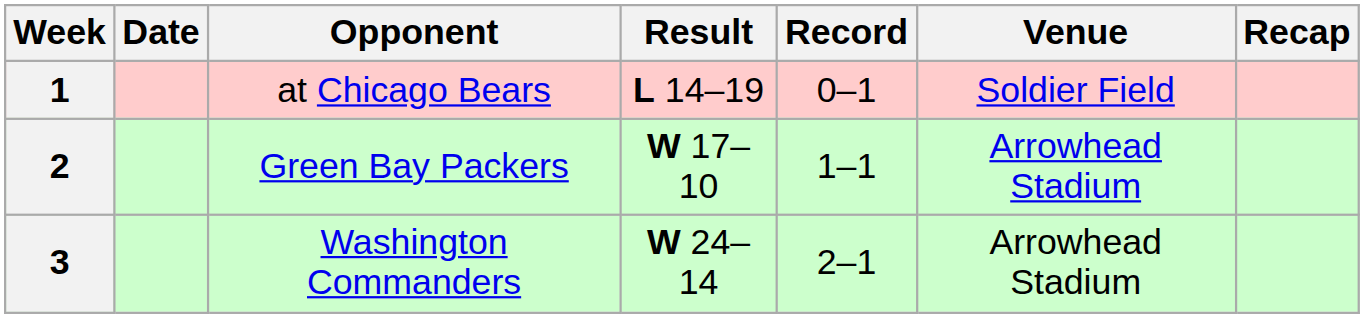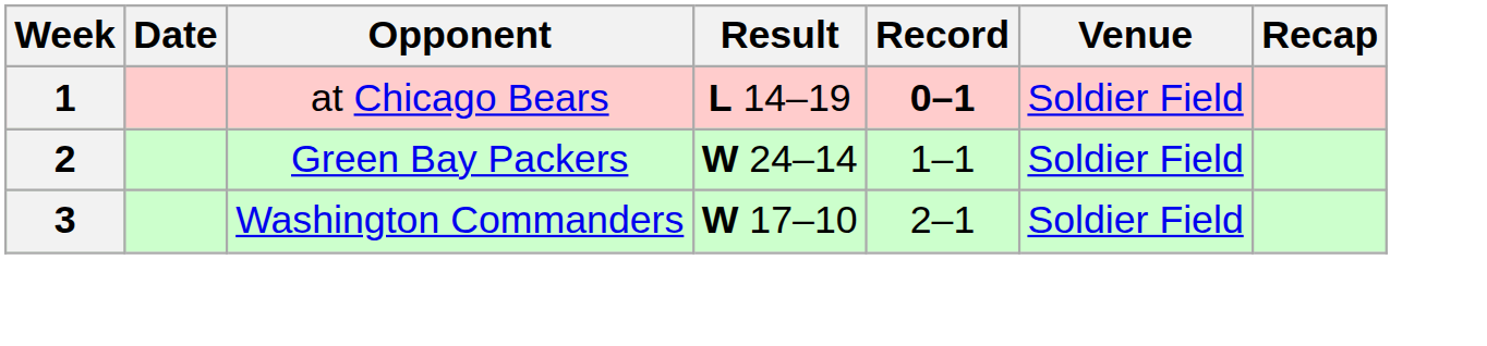1 | Record: normal -> bold
2 | Result: W 17–10 -> W 24–14
2 | Venue: Arrowhead Stadium -> Soldier Field
3 | Result: W 24–14 -> W 17–10
3 | Venue: Arrowhead Stadium -> Soldier Field
